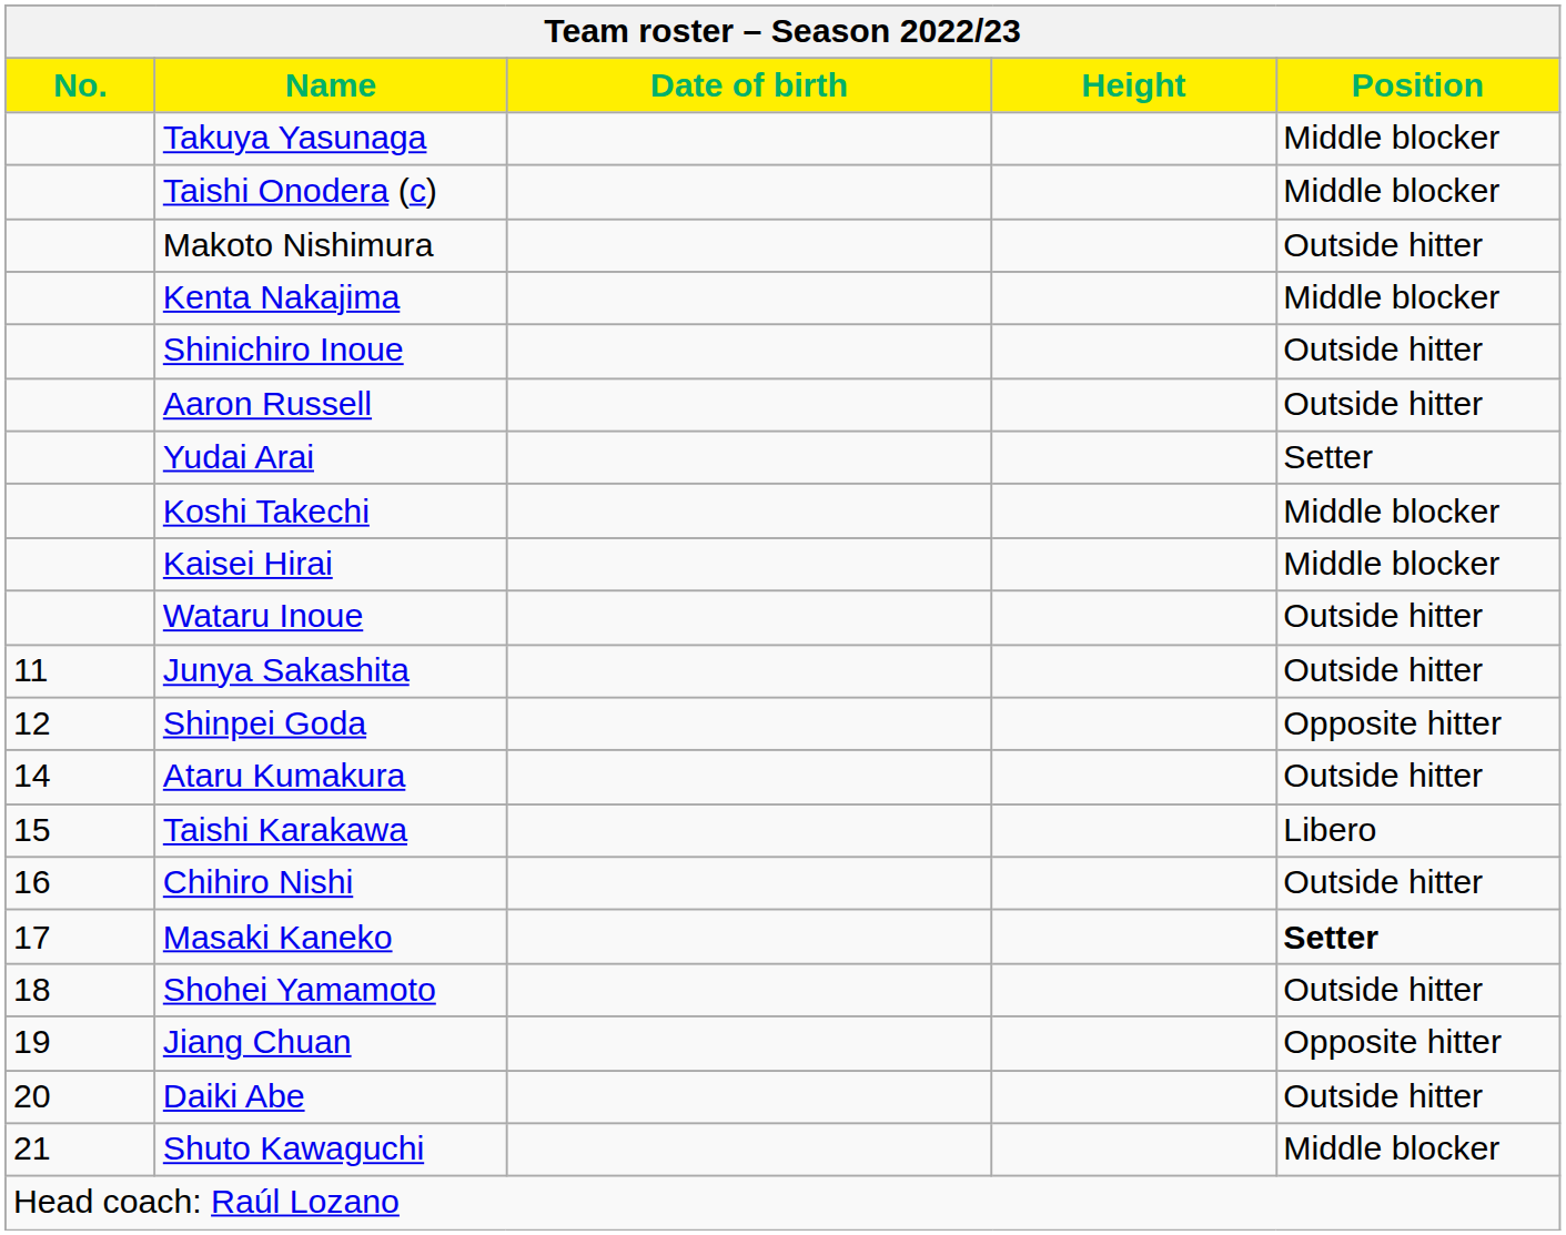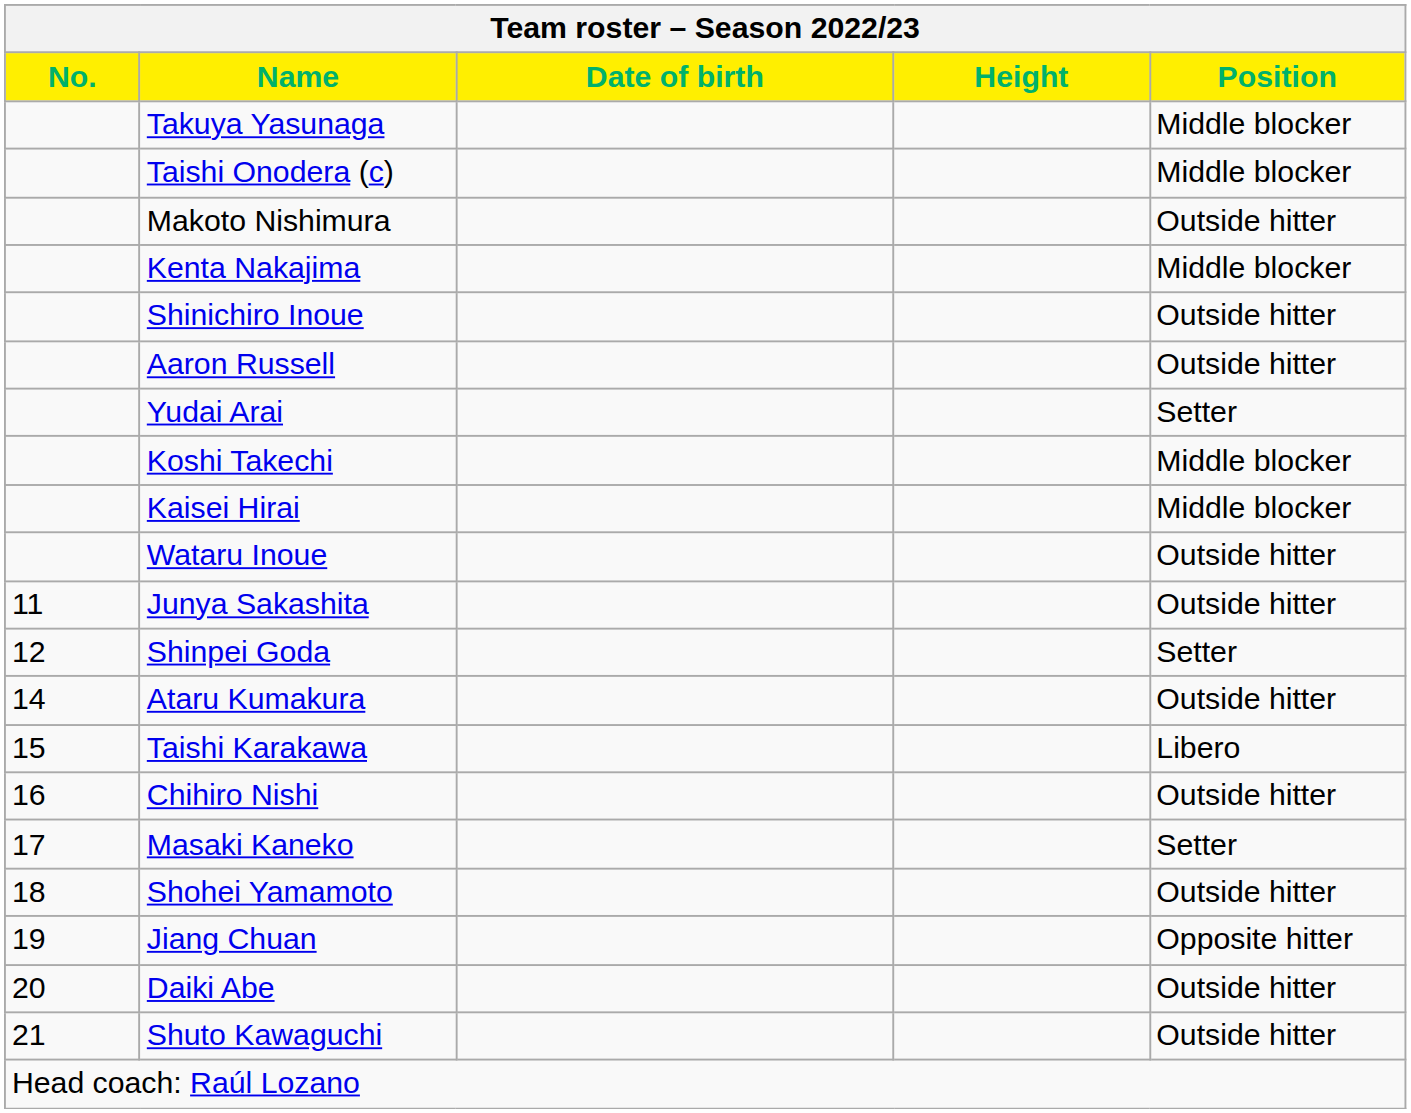Shinpei Goda | Position: Opposite hitter -> Setter
Masaki Kaneko | Position: bold -> normal
Shuto Kawaguchi | Position: Middle blocker -> Outside hitter
